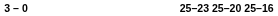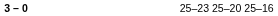row 1 | column 2: bold -> normal
